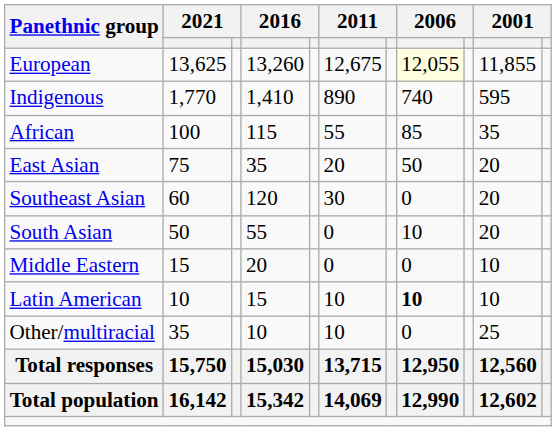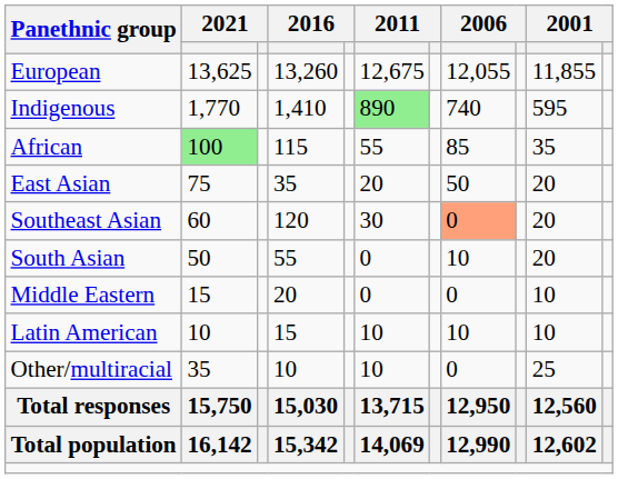European | column 8: lightyellow background -> no background
Indigenous | column 6: no background -> lightgreen background
African | column 2: no background -> lightgreen background
Southeast Asian | column 8: no background -> lightsalmon background
Latin American | column 8: bold -> normal
